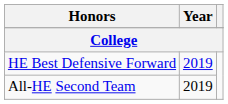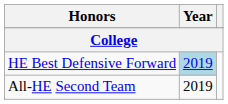HE Best Defensive Forward | Year: no background -> lightblue background
